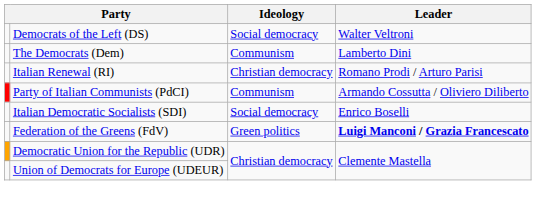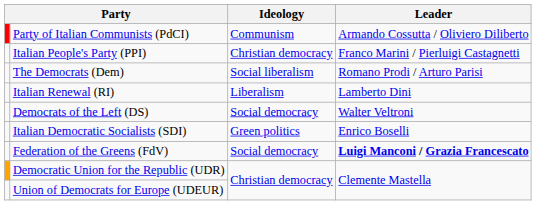rows swapped: Democrats of the Left (DS) <-> Party of Italian Communists (PdCI)
+ row: Italian People's Party (PPI) | Christian democracy | Franco Marini / Pierluigi Castagnetti
The Democrats (Dem) | Ideology: Communism -> Social liberalism
The Democrats (Dem) | Leader: Lamberto Dini -> Romano Prodi / Arturo Parisi
Italian Renewal (RI) | Ideology: Christian democracy -> Liberalism
Italian Renewal (RI) | Leader: Romano Prodi / Arturo Parisi -> Lamberto Dini
Italian Democratic Socialists (SDI) | Ideology: Social democracy -> Green politics
Federation of the Greens (FdV) | Ideology: Green politics -> Social democracy
